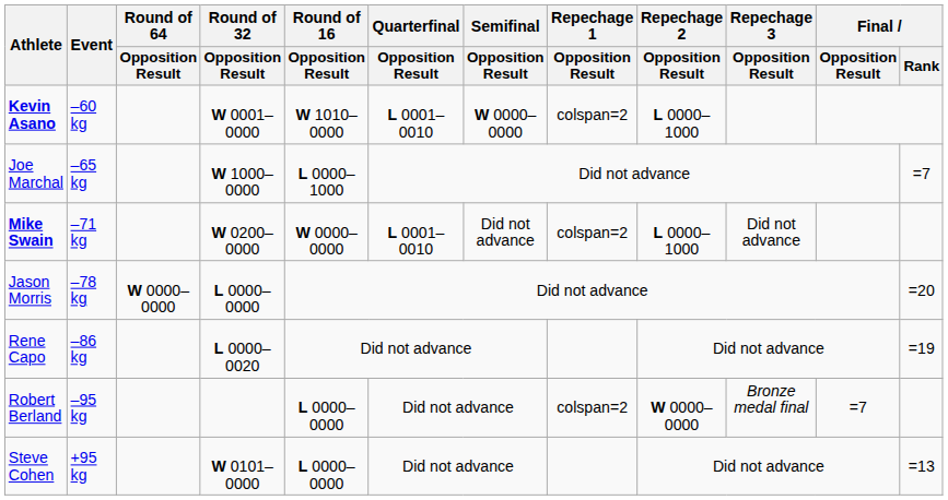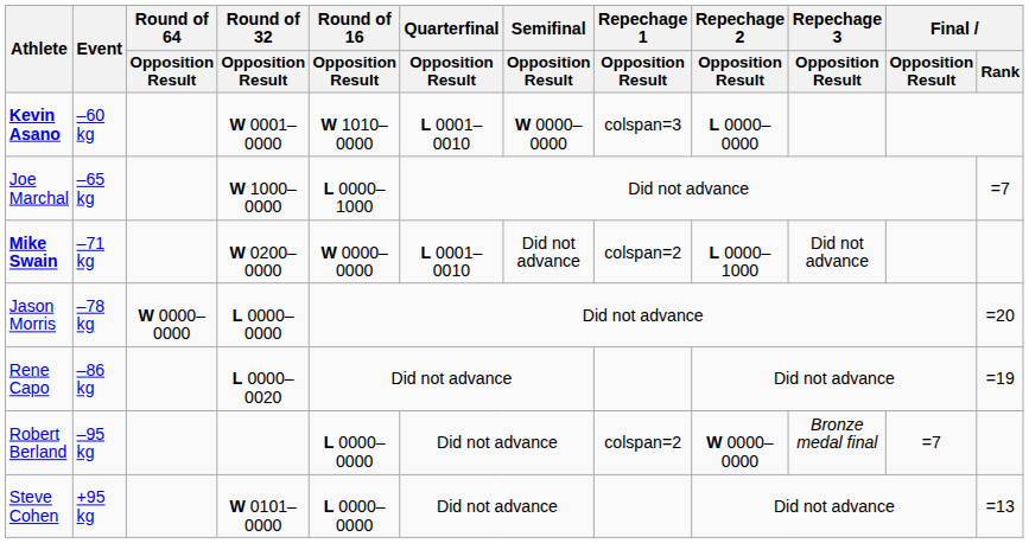Kevin Asano | Repechage 1 / Opposition Result: colspan=2 -> colspan=3
Kevin Asano | Repechage 2 / Opposition Result: L 0000–1000 -> L 0000–0000
